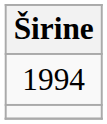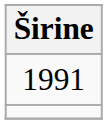row 2 | column 1: 1994 -> 1991
